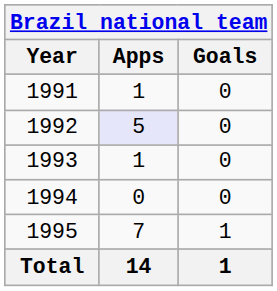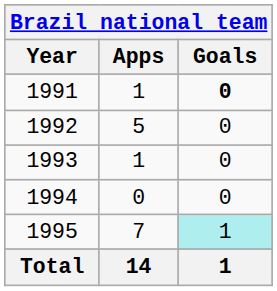1991 | Goals: normal -> bold
1992 | Apps: lavender background -> no background
1995 | Goals: no background -> paleturquoise background
